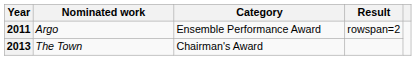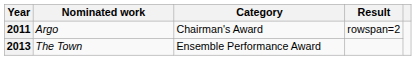2011 | Category: Ensemble Performance Award -> Chairman's Award
2013 | Category: Chairman's Award -> Ensemble Performance Award
